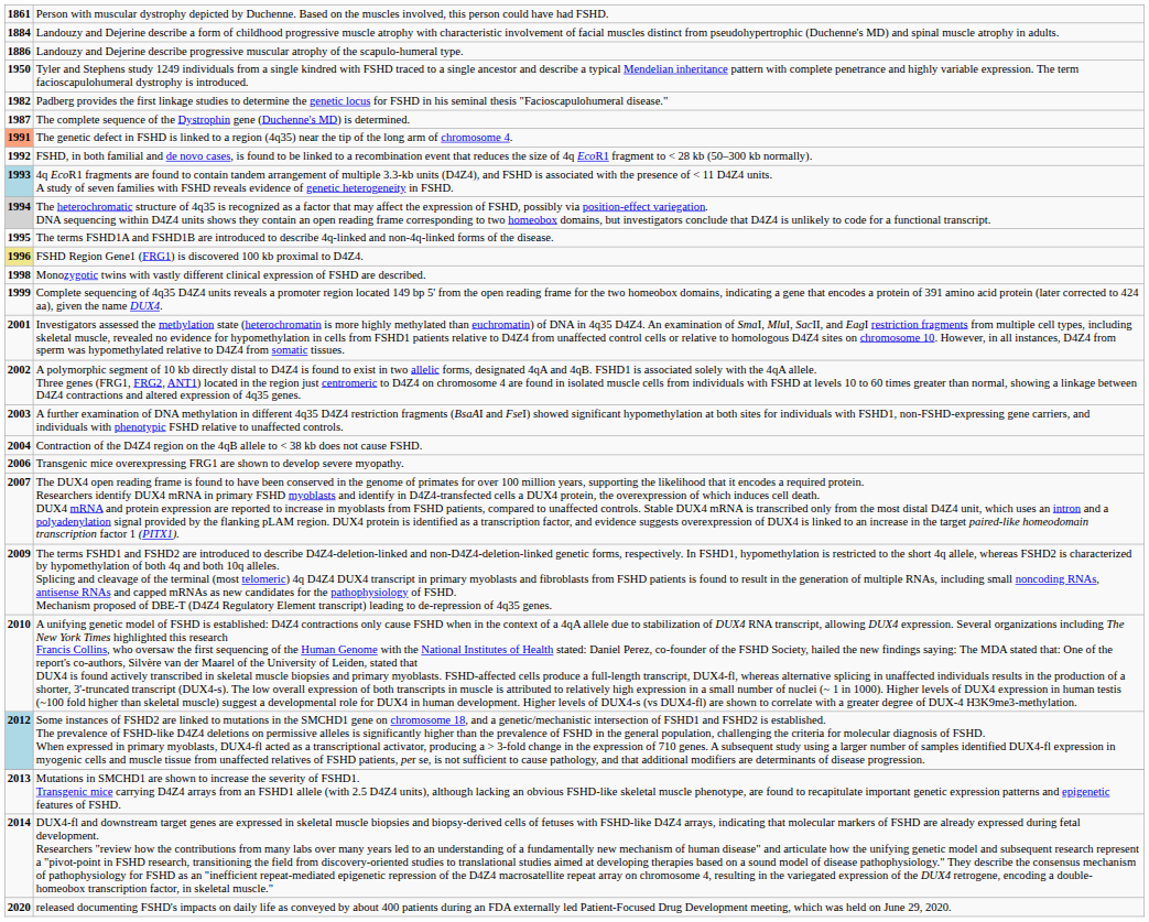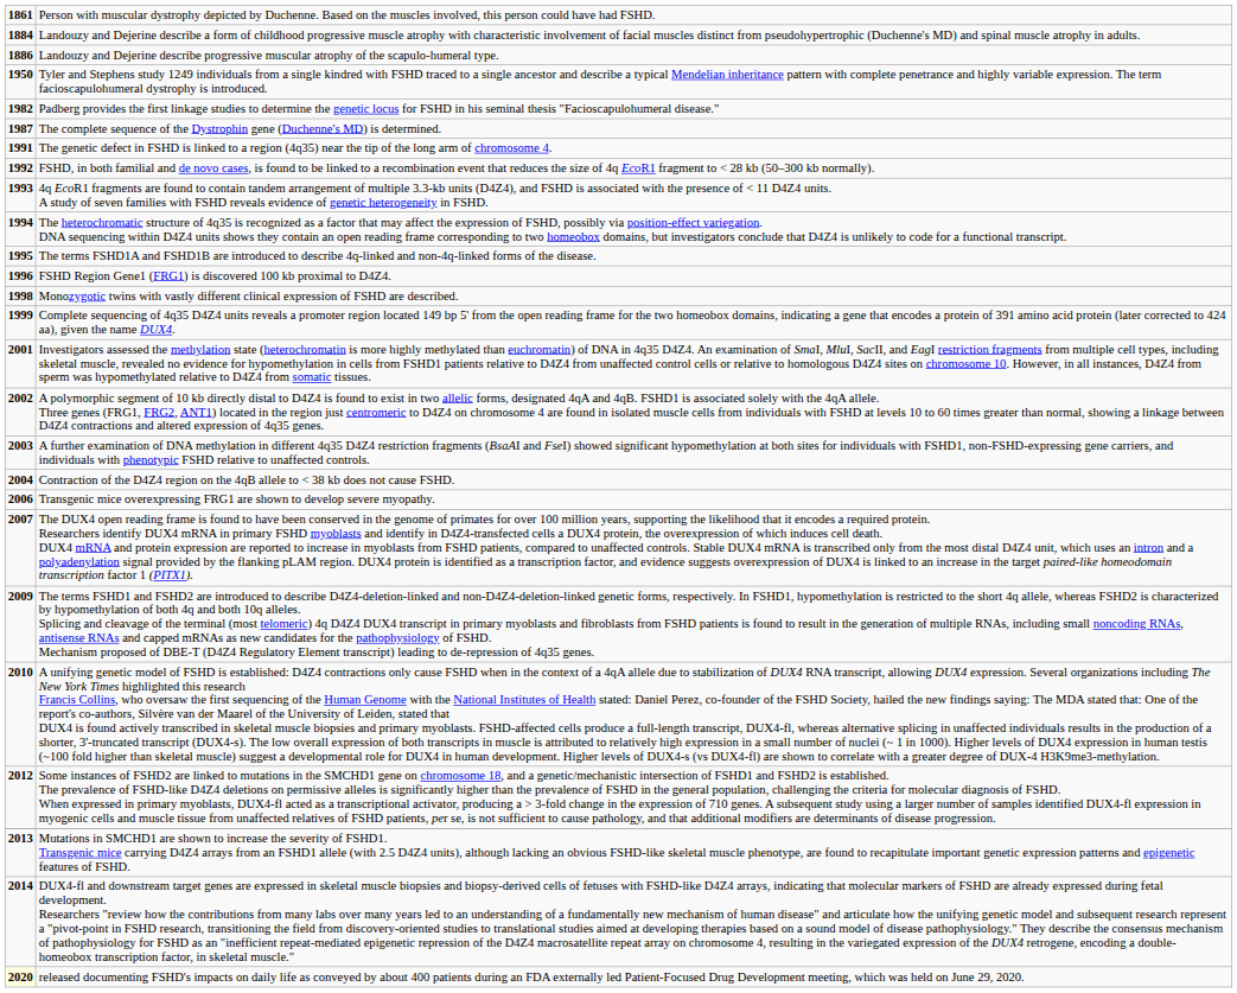row 7 | column 1: lightsalmon background -> no background
row 9 | column 1: lightblue background -> no background
row 10 | column 1: lightgrey background -> no background
row 12 | column 1: khaki background -> no background
row 23 | column 1: lightblue background -> no background
row 26 | column 1: no background -> lightyellow background
